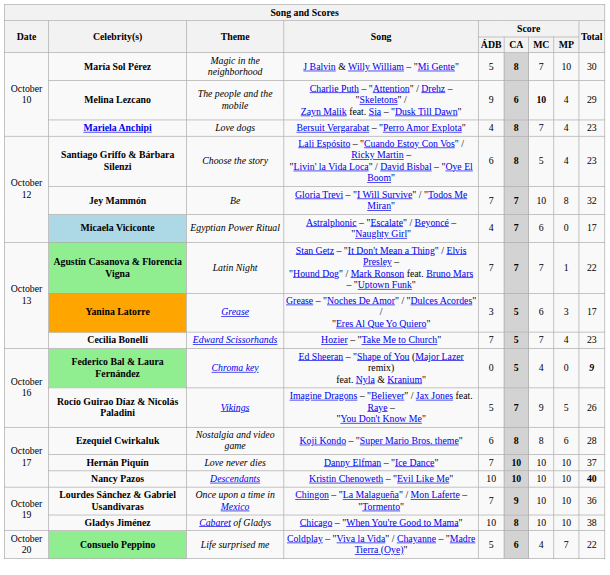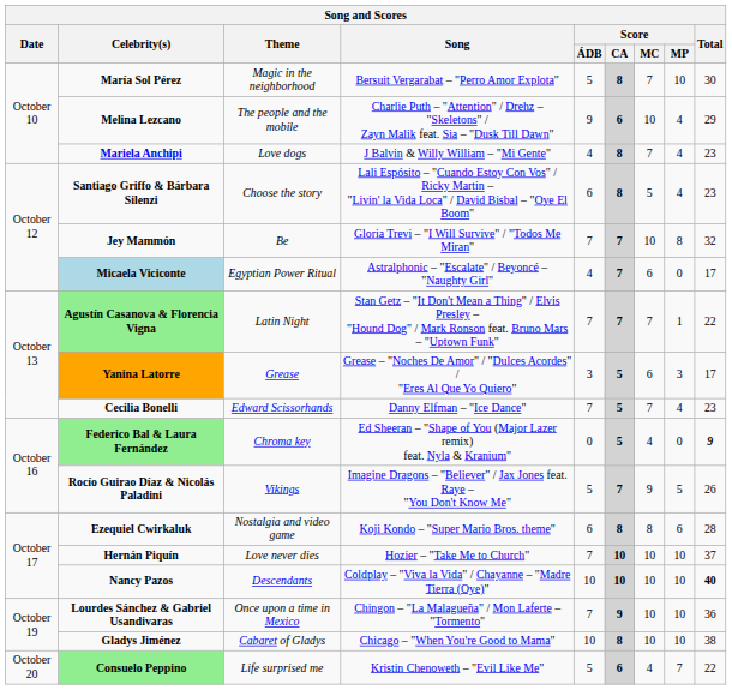María Sol Pérez | Song: J Balvin & Willy William – "Mi Gente" -> Bersuit Vergarabat – "Perro Amor Explota"
Melina Lezcano | Score / MC: bold -> normal
Mariela Anchipi | Song: Bersuit Vergarabat – "Perro Amor Explota" -> J Balvin & Willy William – "Mi Gente"
Cecilia Bonelli | Song: Hozier – "Take Me to Church" -> Danny Elfman – "Ice Dance"
Hernán Piquín | Song: Danny Elfman – "Ice Dance" -> Hozier – "Take Me to Church"
Nancy Pazos | Song: Kristin Chenoweth – "Evil Like Me" -> Coldplay – "Viva la Vida" / Chayanne – "Madre Tierra (Oye)"
Consuelo Peppino | Song: Coldplay – "Viva la Vida" / Chayanne – "Madre Tierra (Oye)" -> Kristin Chenoweth – "Evil Like Me"
